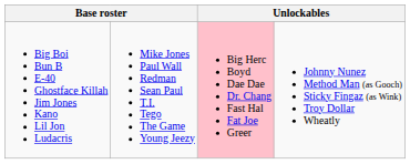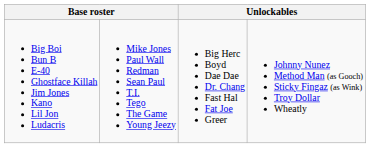row 2 | column 3: pink background -> no background
